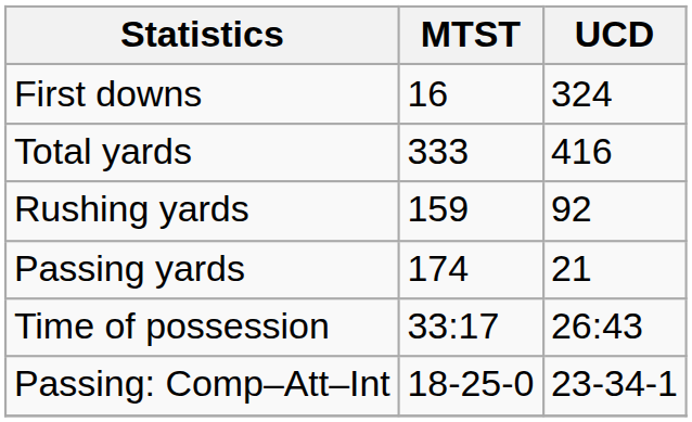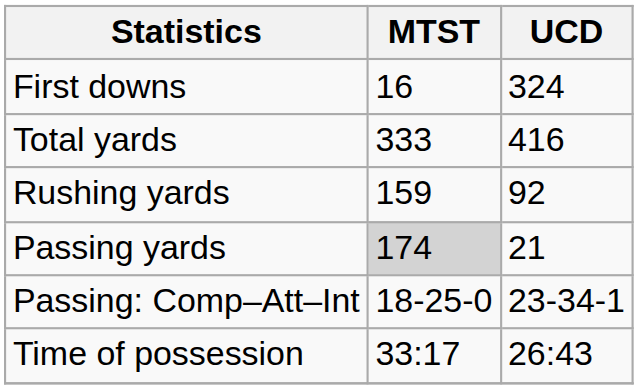Passing yards | MTST: no background -> lightgrey background
rows swapped: Passing: Comp–Att–Int <-> Time of possession
